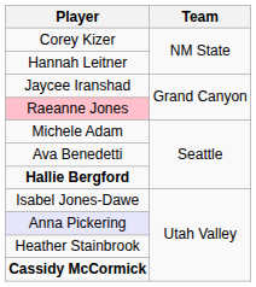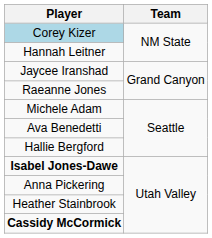Corey Kizer | Player: no background -> lightblue background
Raeanne Jones | Player: pink background -> no background
Hallie Bergford | Player: bold -> normal
Isabel Jones-Dawe | Player: normal -> bold
Anna Pickering | Player: lavender background -> no background
